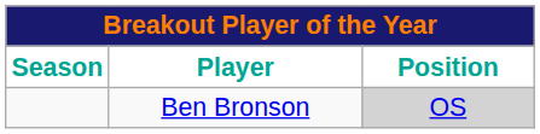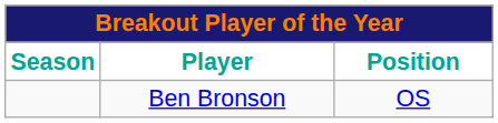Ben Bronson | Position: lightgrey background -> no background
